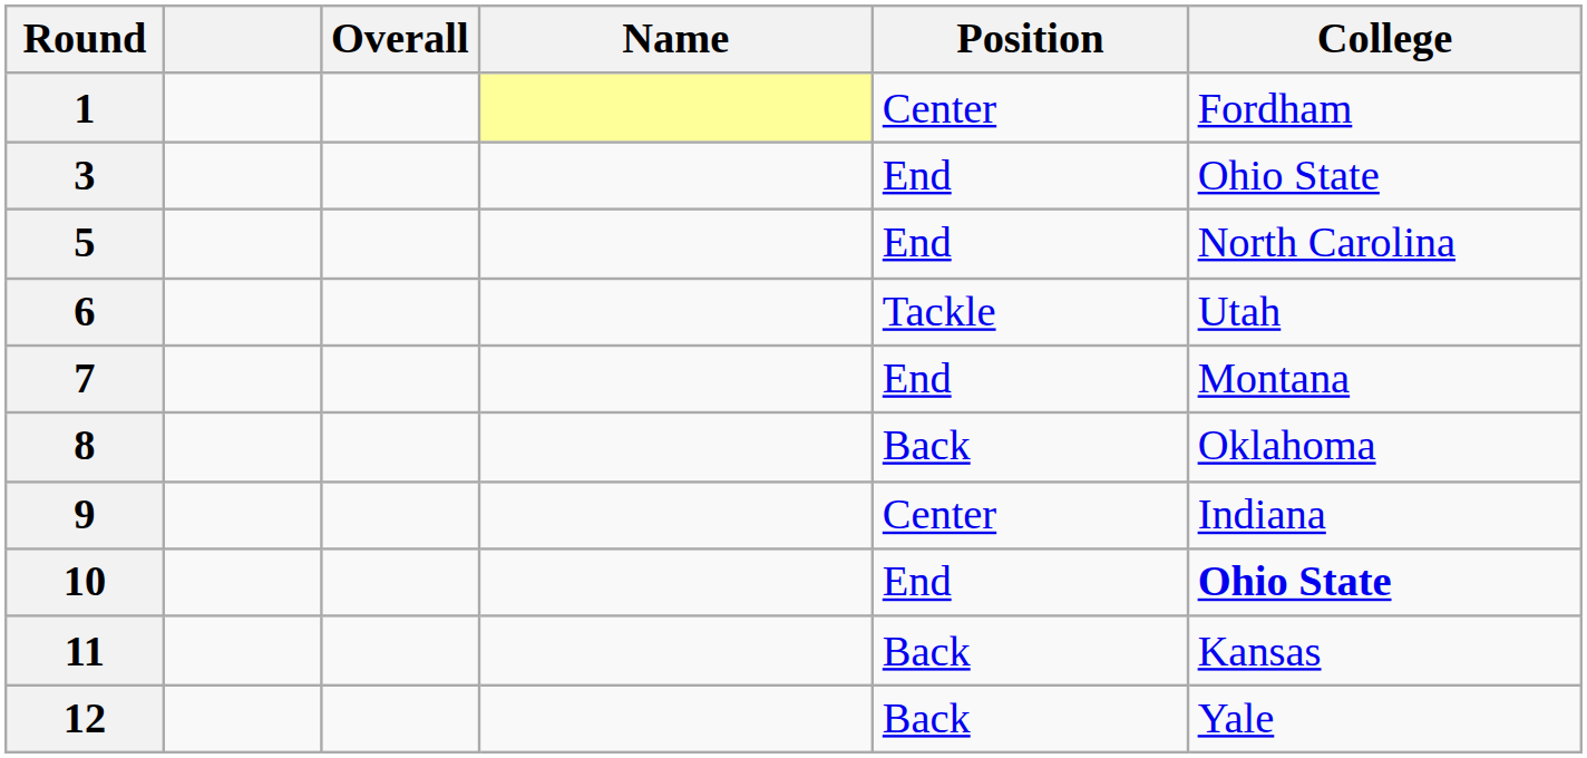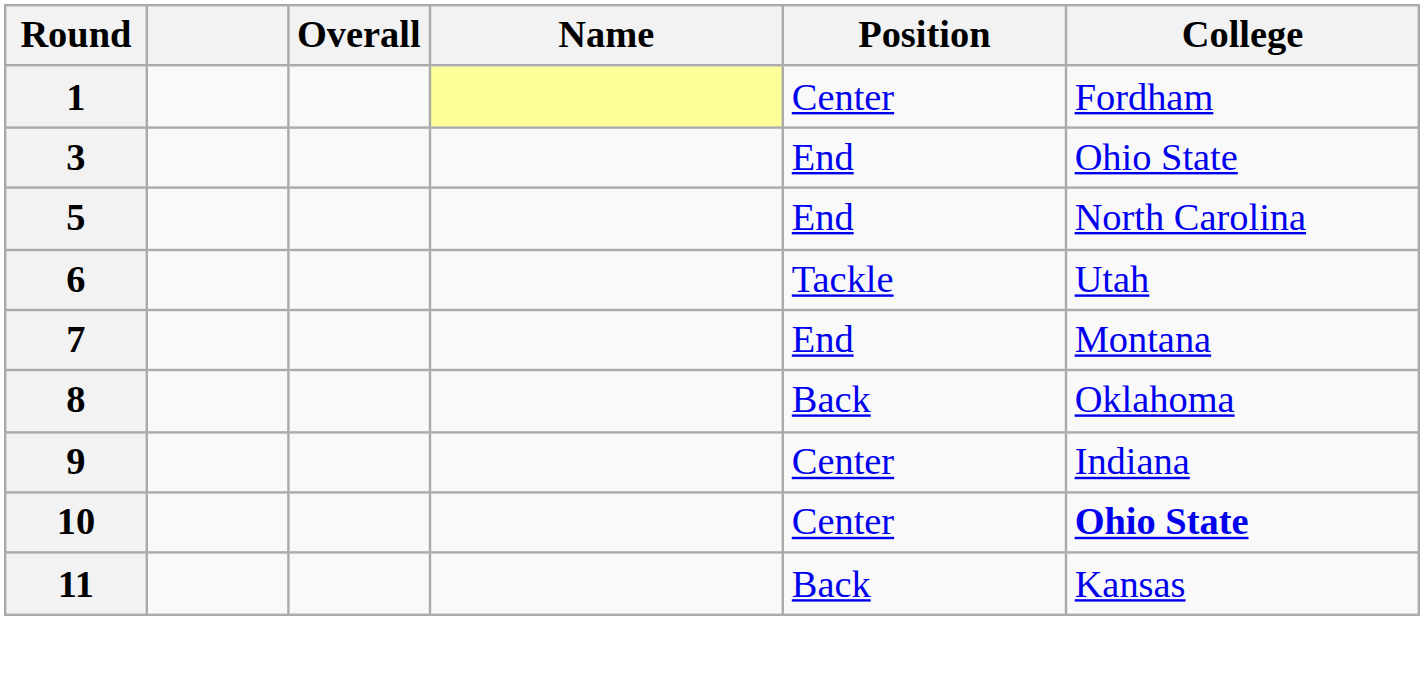10 | Position: End -> Center
- row: 12 | Back | Yale
